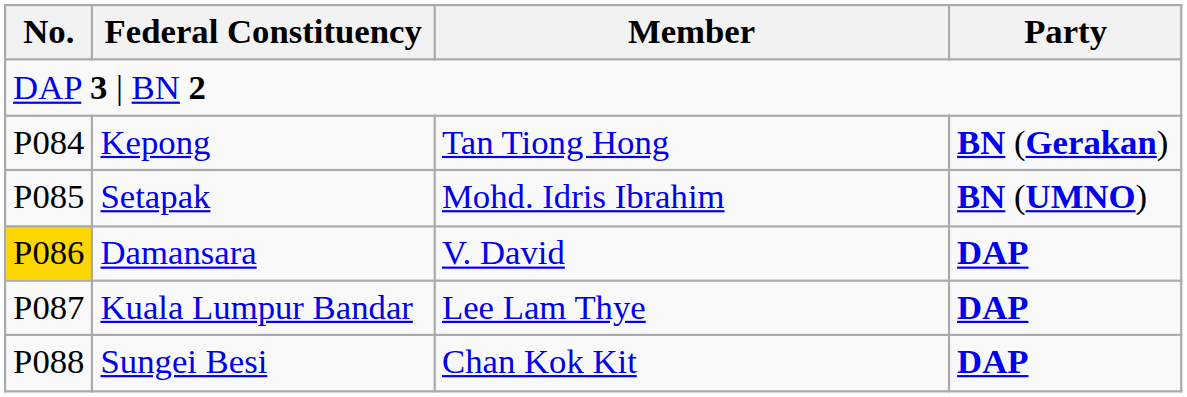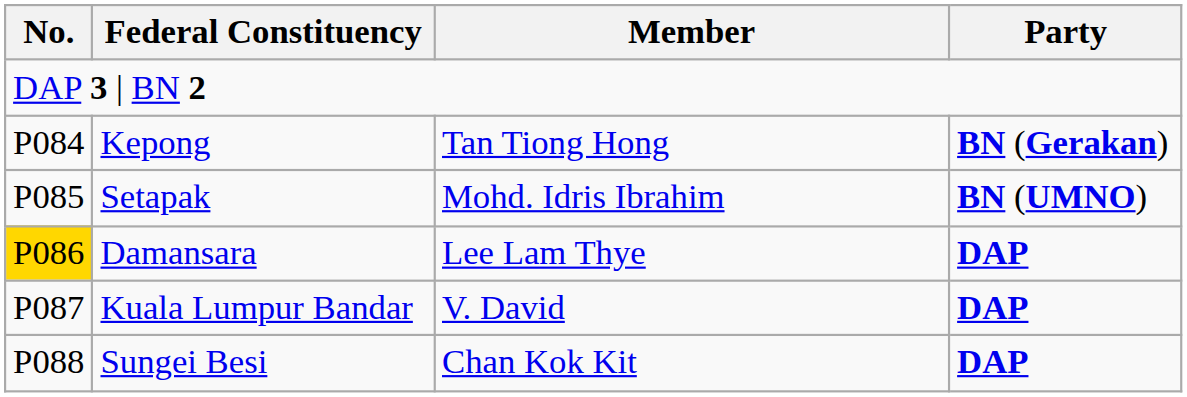Damansara | Member: V. David -> Lee Lam Thye
Kuala Lumpur Bandar | Member: Lee Lam Thye -> V. David
